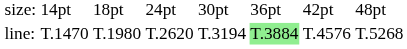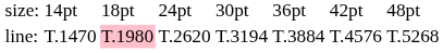line: | column 3: no background -> pink background
line: | column 6: lightgreen background -> no background
